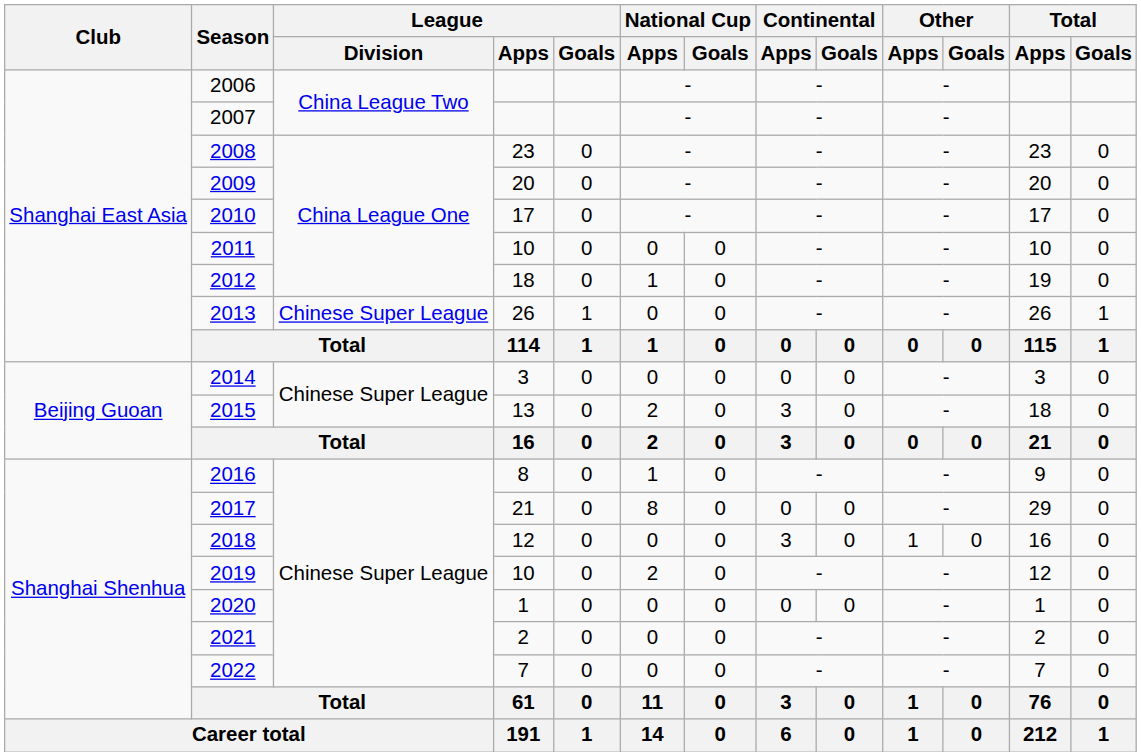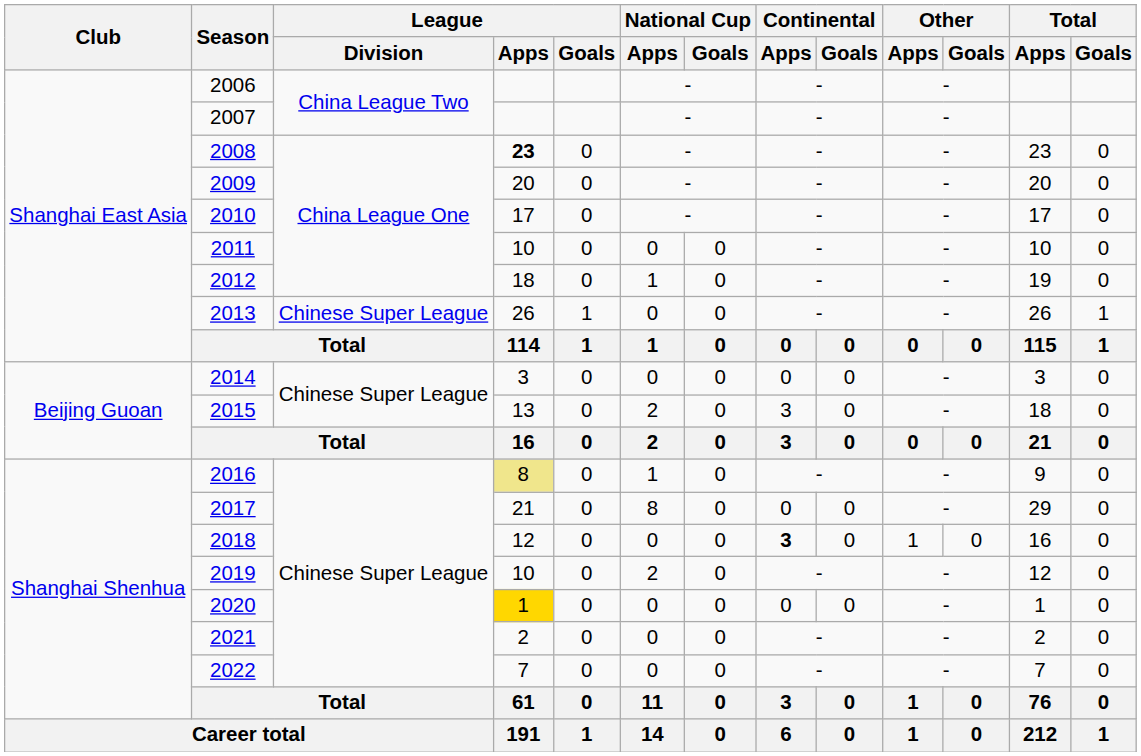2008 | League / Apps: normal -> bold
2016 | League / Apps: no background -> khaki background
2018 | Continental / Apps: normal -> bold
2020 | League / Apps: no background -> gold background
